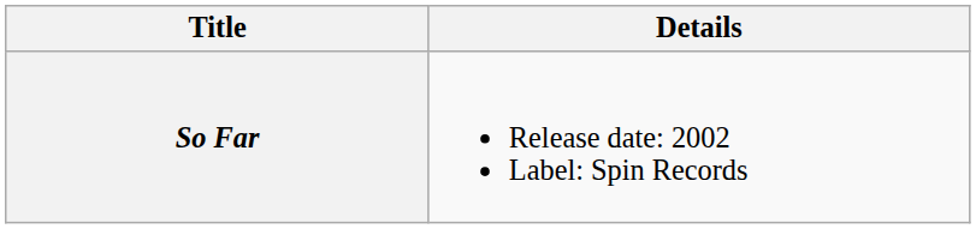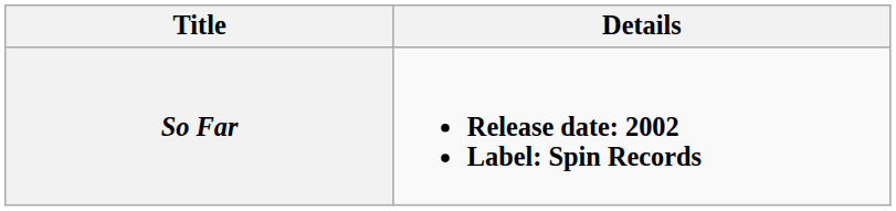So Far | Details: normal -> bold
